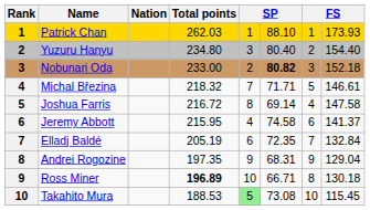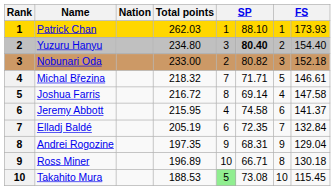Yuzuru Hanyu | column 6: normal -> bold
Nobunari Oda | column 6: bold -> normal
Ross Miner | Total points: bold -> normal
